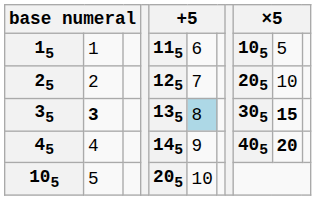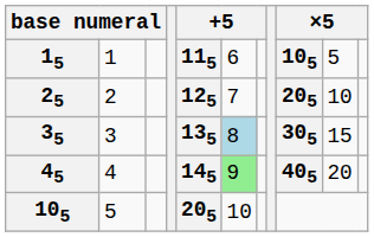35 | column 2: bold -> normal
35 | column 10: bold -> normal
45 | column 6: no background -> lightgreen background
45 | column 10: bold -> normal
